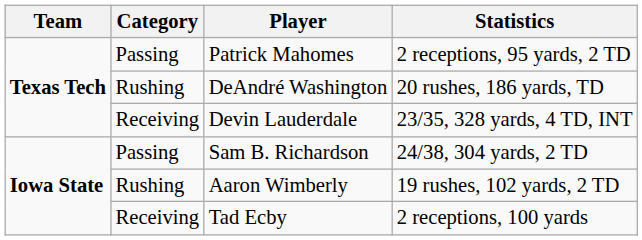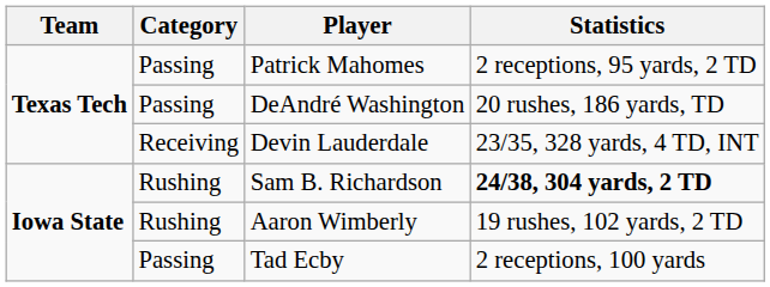DeAndré Washington | Category: Rushing -> Passing
Sam B. Richardson | Category: Passing -> Rushing
Sam B. Richardson | Statistics: normal -> bold
Tad Ecby | Category: Receiving -> Passing
